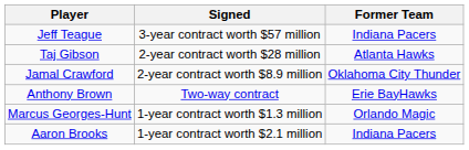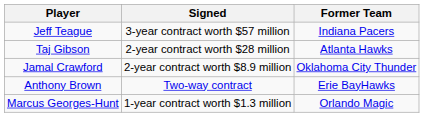- row: Aaron Brooks | 1-year contract worth $2.1 million | Indiana Pacers
